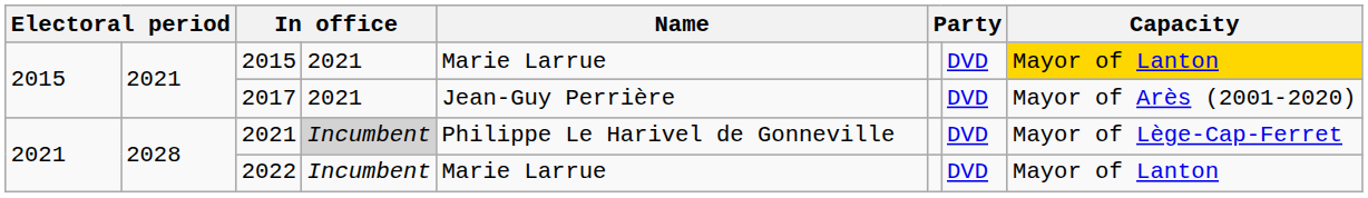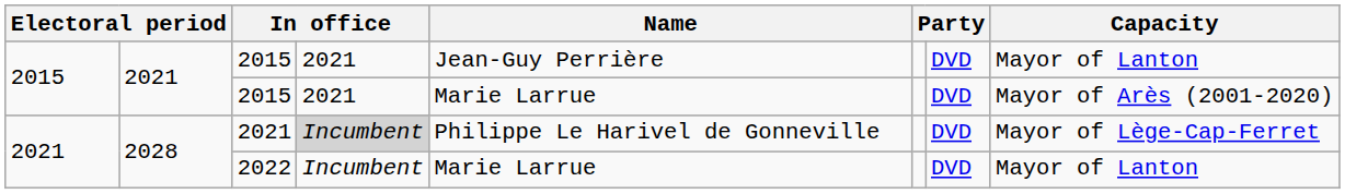row 2 | Name: Marie Larrue -> Jean-Guy Perrière
row 2 | Capacity: gold background -> no background
row 3 | column 3: 2017 -> 2015
row 3 | Name: Jean-Guy Perrière -> Marie Larrue
